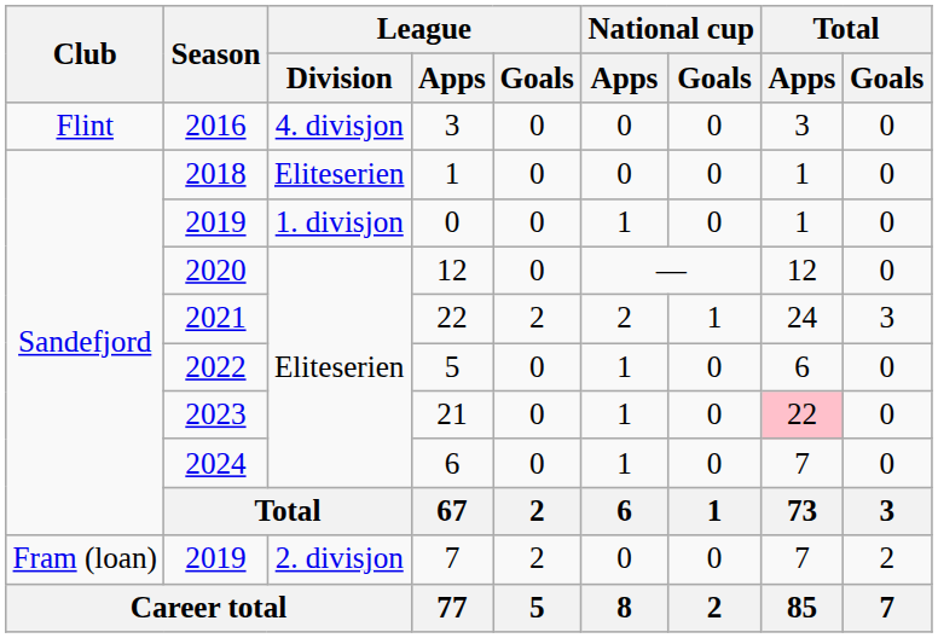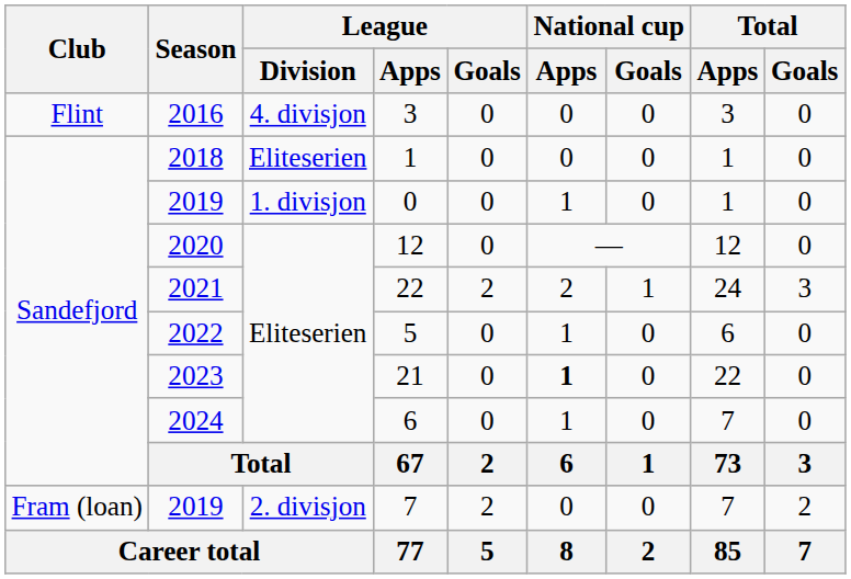21 | National cup / Apps: normal -> bold
21 | Total / Apps: pink background -> no background
